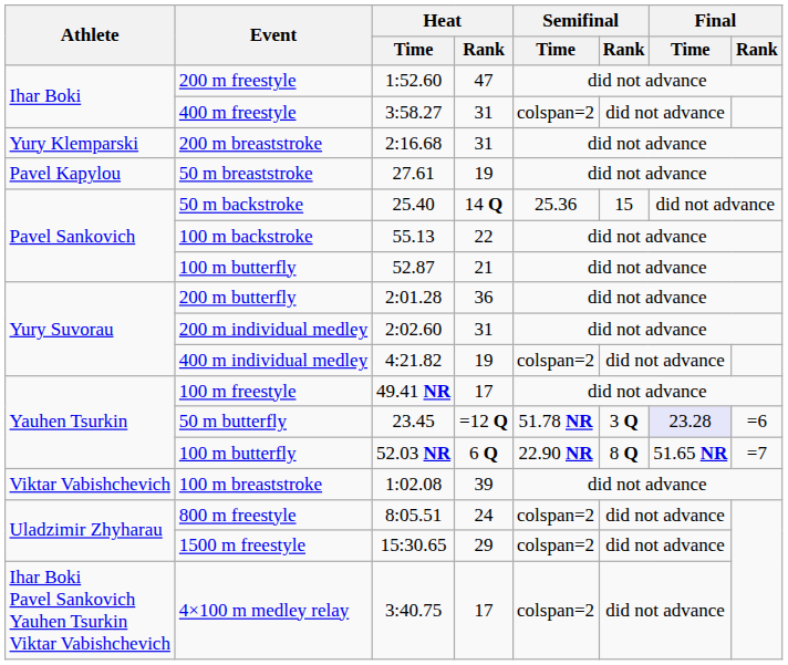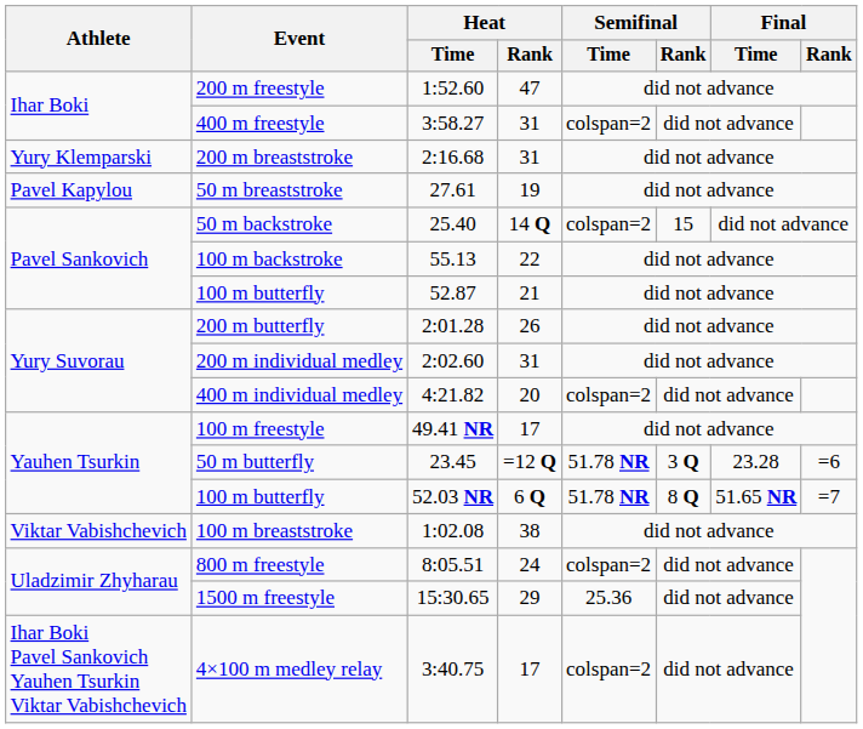50 m backstroke | Semifinal / Time: 25.36 -> colspan=2
200 m butterfly | Heat / Rank: 36 -> 26
400 m individual medley | Heat / Rank: 19 -> 20
50 m butterfly | Final / Time: lavender background -> no background
100 m butterfly / 52.03 NR | Semifinal / Time: 22.90 NR -> 51.78 NR
100 m breaststroke | Heat / Rank: 39 -> 38
1500 m freestyle | Semifinal / Time: colspan=2 -> 25.36
